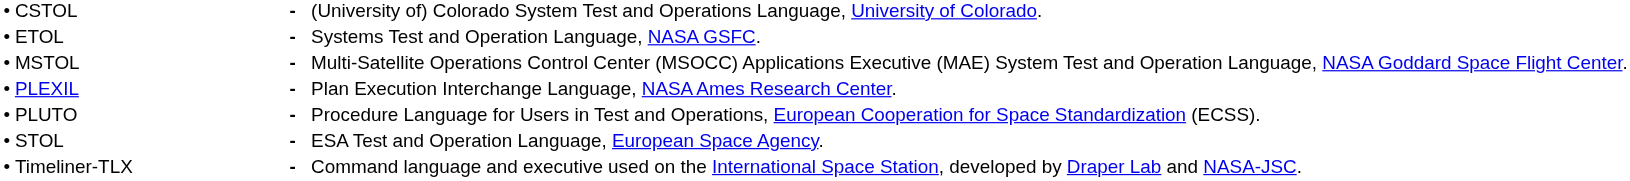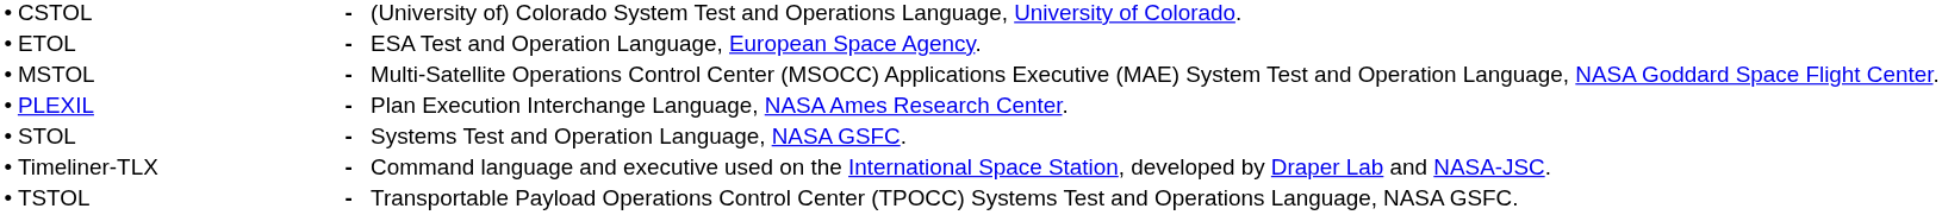ETOL | column 4: Systems Test and Operation Language, NASA GSFC. -> ESA Test and Operation Language, European Space Agency.
- row: • | PLUTO | - | Procedure Language for Users in Test and Operations, European Cooperation for Space Standardization (ECSS).
STOL | column 4: ESA Test and Operation Language, European Space Agency. -> Systems Test and Operation Language, NASA GSFC.
+ row: • | TSTOL | - | Transportable Payload Operations Control Center (TPOCC) Systems Test and Operations Language, NASA GSFC.
